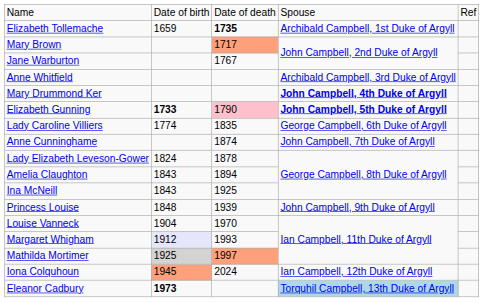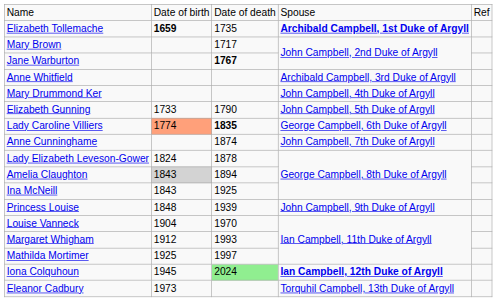Elizabeth Tollemache | column 2: normal -> bold
Elizabeth Tollemache | column 3: bold -> normal
Elizabeth Tollemache | column 4: normal -> bold
Mary Brown | column 3: lightsalmon background -> no background
Jane Warburton | column 3: normal -> bold
Mary Drummond Ker | column 4: bold -> normal
Elizabeth Gunning | column 2: bold -> normal
Elizabeth Gunning | column 3: pink background -> no background
Elizabeth Gunning | column 4: bold -> normal
Lady Caroline Villiers | column 2: no background -> lightsalmon background
Lady Caroline Villiers | column 3: normal -> bold
Amelia Claughton | column 2: no background -> lightgrey background
Margaret Whigham | column 2: lavender background -> no background
Mathilda Mortimer | column 2: lightgrey background -> no background
Mathilda Mortimer | column 3: lightsalmon background -> no background
Iona Colquhoun | column 2: lightsalmon background -> no background
Iona Colquhoun | column 3: no background -> lightgreen background
Iona Colquhoun | column 4: normal -> bold
Eleanor Cadbury | column 2: bold -> normal
Eleanor Cadbury | column 4: lightblue background -> no background
